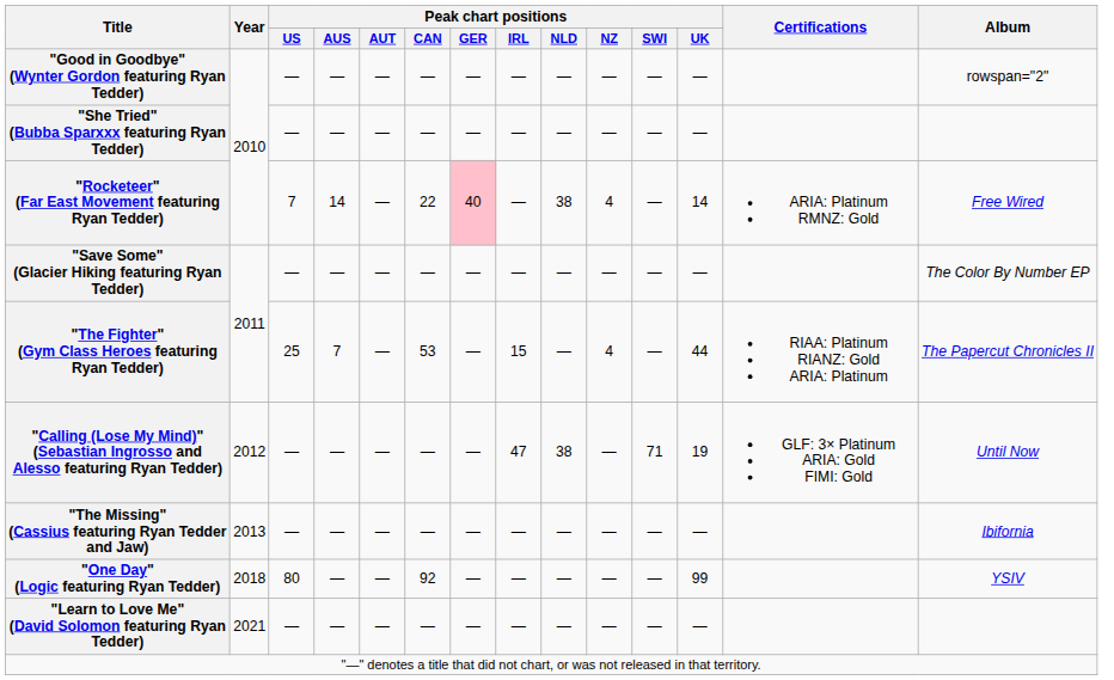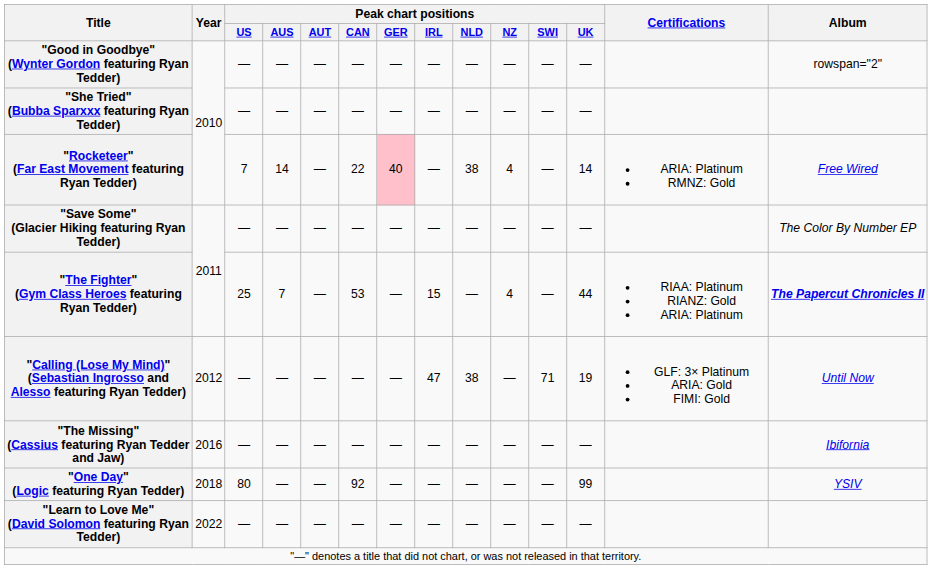"The Fighter" (Gym Class Heroes featuring Ryan Tedder) | Album: normal -> bold
"The Missing" (Cassius featuring Ryan Tedder and Jaw) | Year: 2013 -> 2016
"Learn to Love Me" (David Solomon featuring Ryan Tedder) | Year: 2021 -> 2022
